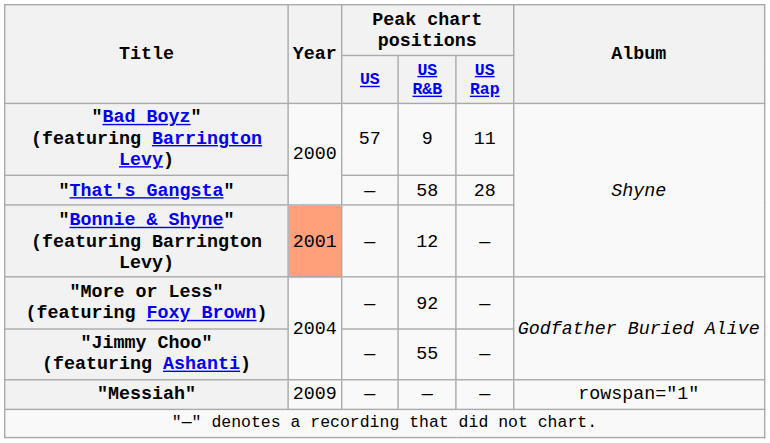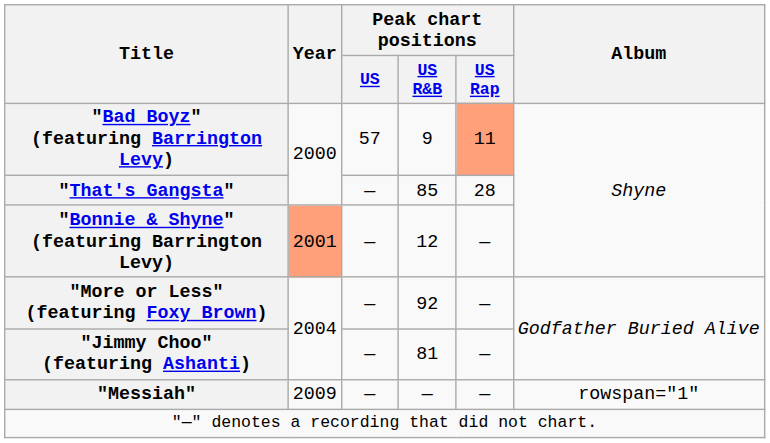"Bad Boyz" (featuring Barrington Levy) | Peak chart positions / US Rap: no background -> lightsalmon background
"That's Gangsta" | Peak chart positions / US R&B: 58 -> 85
"Jimmy Choo" (featuring Ashanti) | Peak chart positions / US R&B: 55 -> 81
